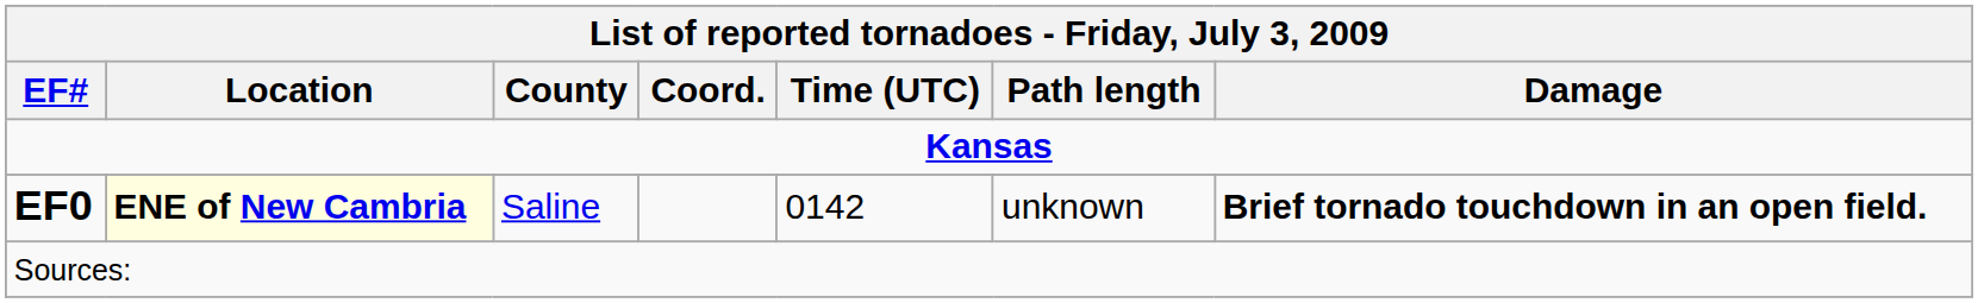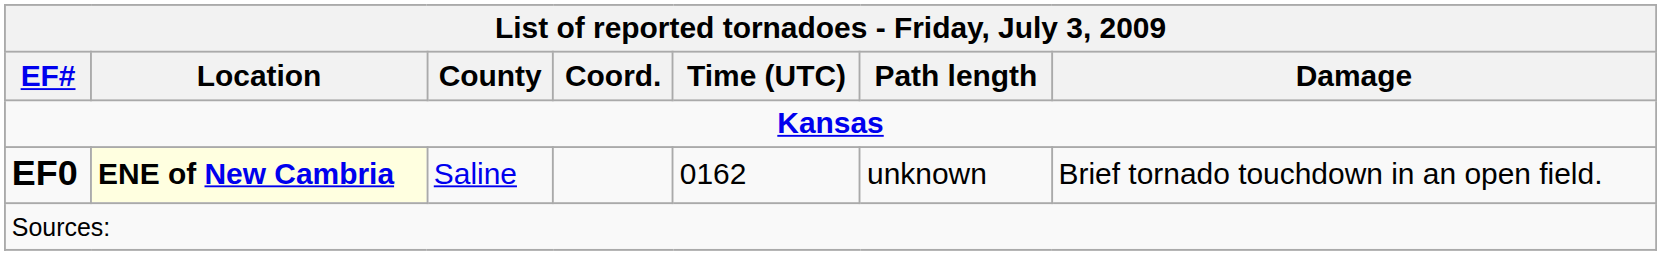EF0 | Time (UTC): 0142 -> 0162
EF0 | Damage: bold -> normal
